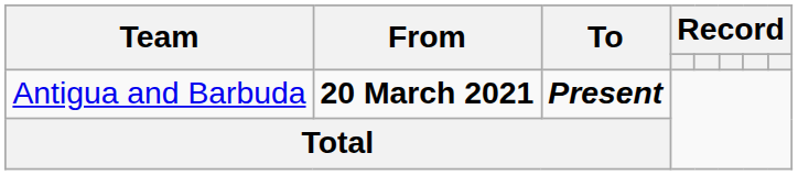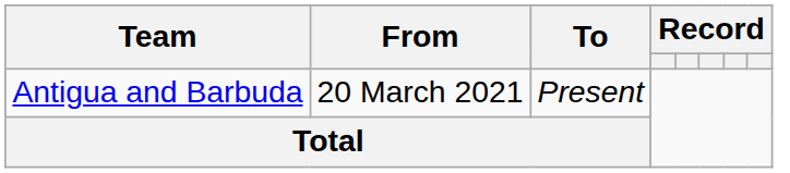Antigua and Barbuda | From: bold -> normal
Antigua and Barbuda | To: bold -> normal
